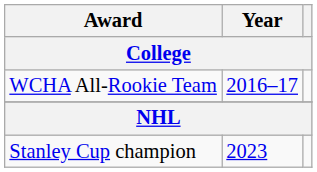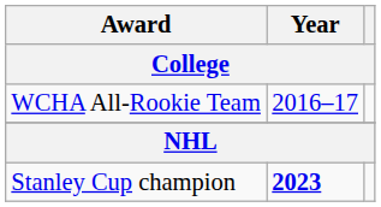Stanley Cup champion | Year: normal -> bold
